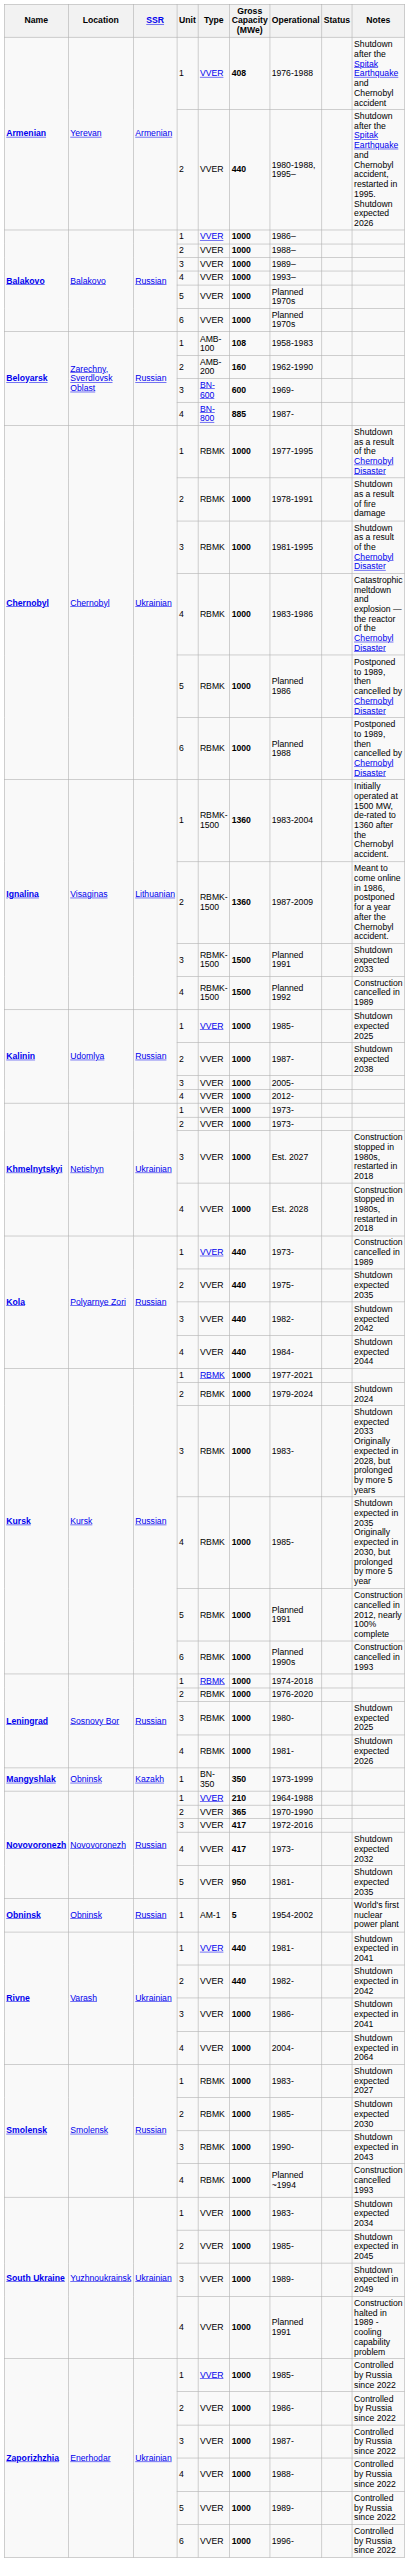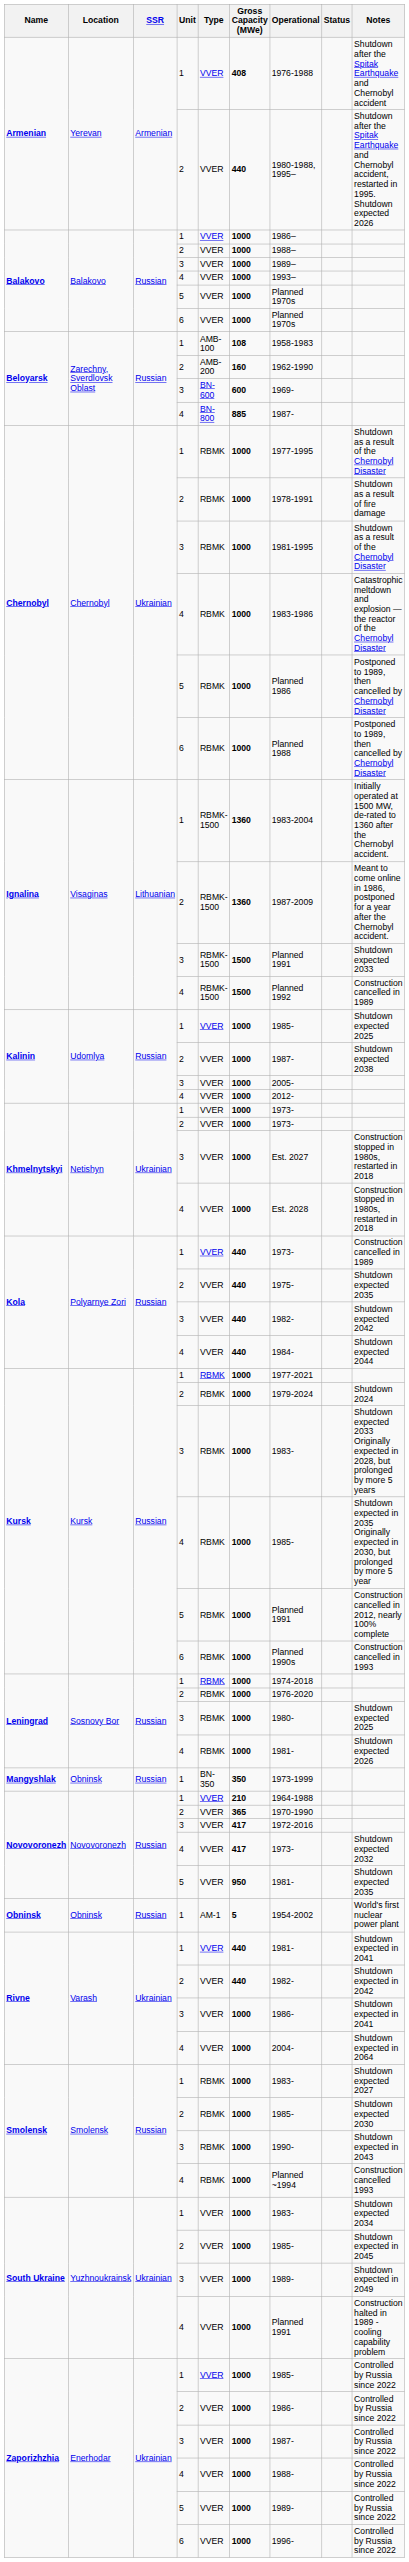Mangyshlak | SSR: Kazakh -> Russian
